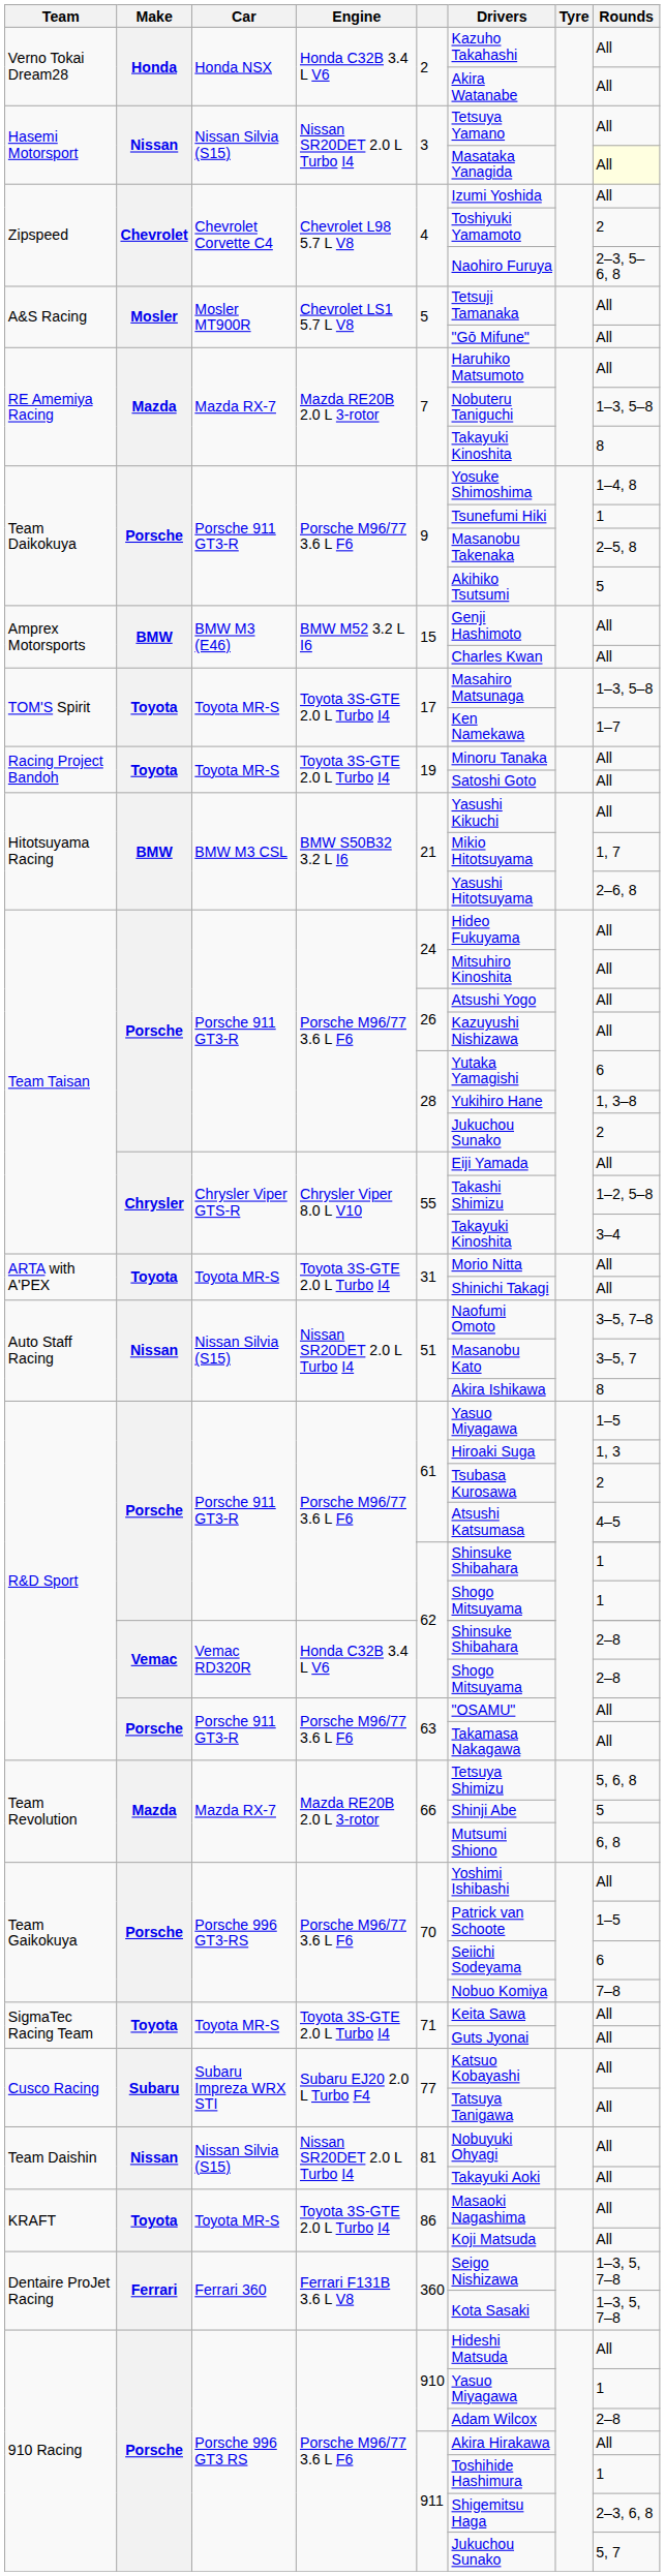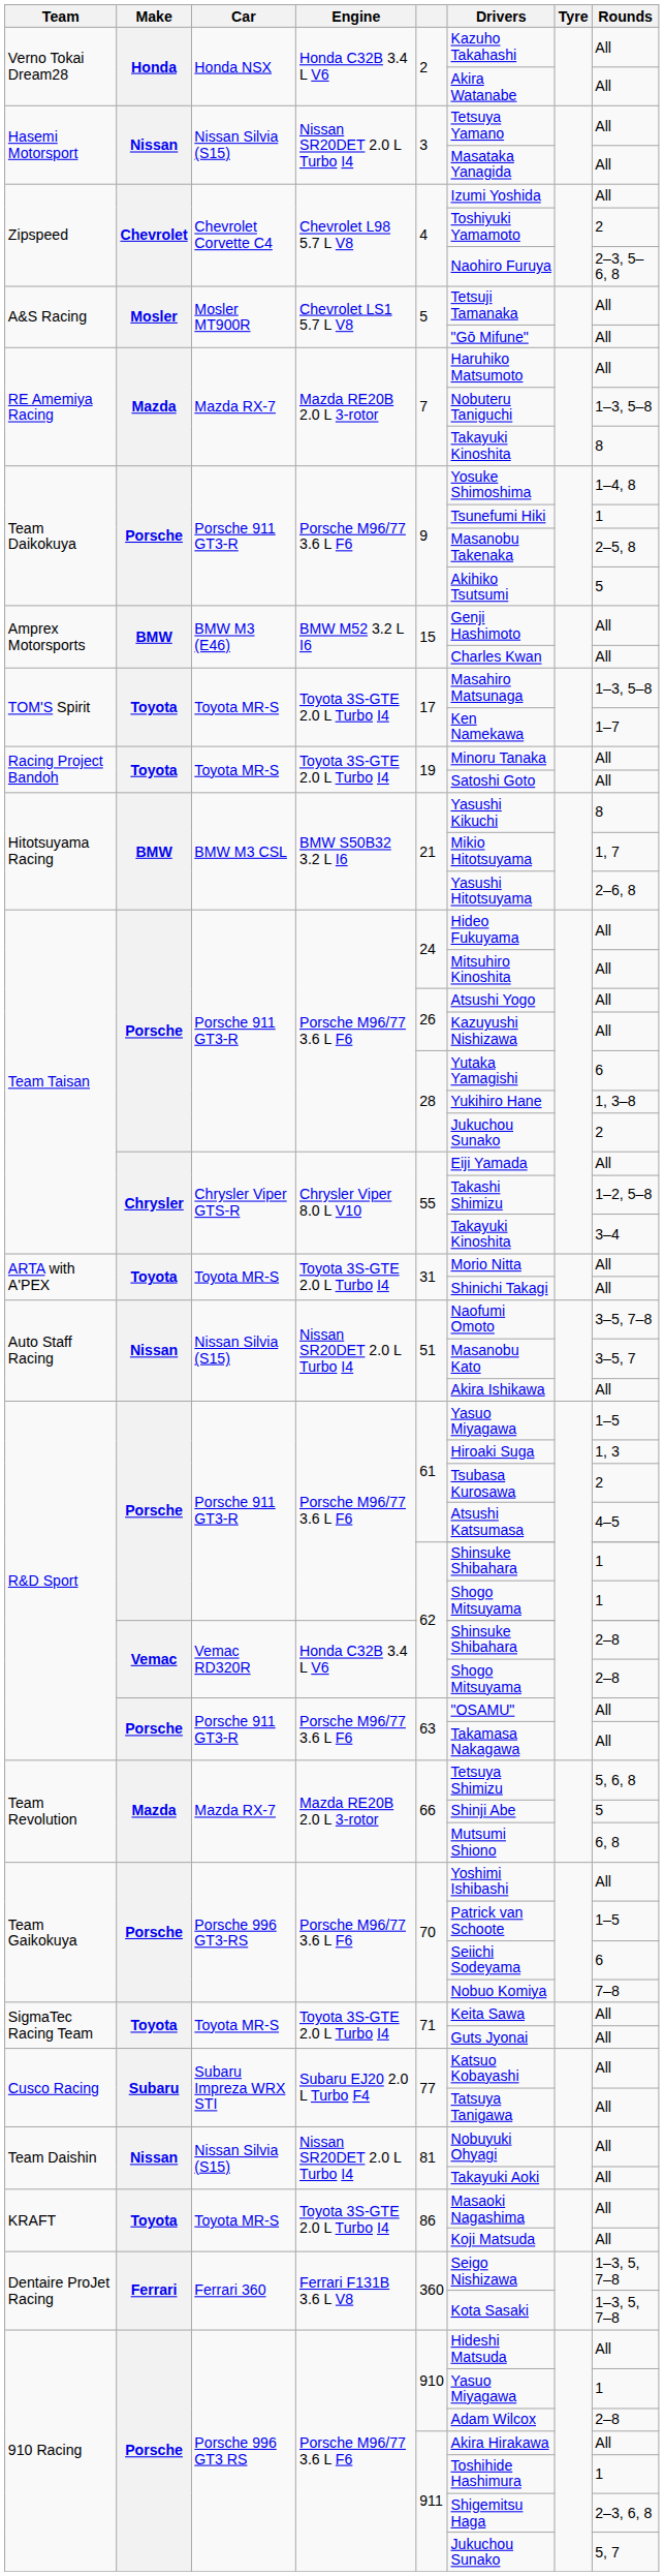row 5 | Rounds: lightyellow background -> no background
row 24 | Rounds: All -> 8
row 41 | Rounds: 8 -> All
